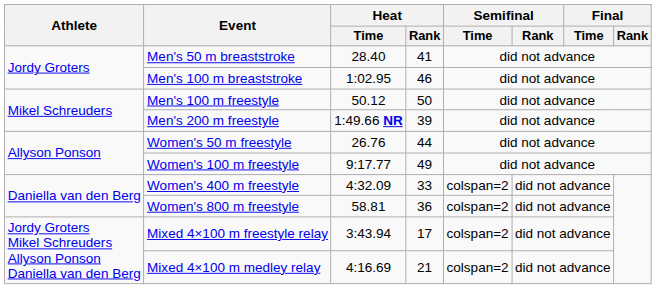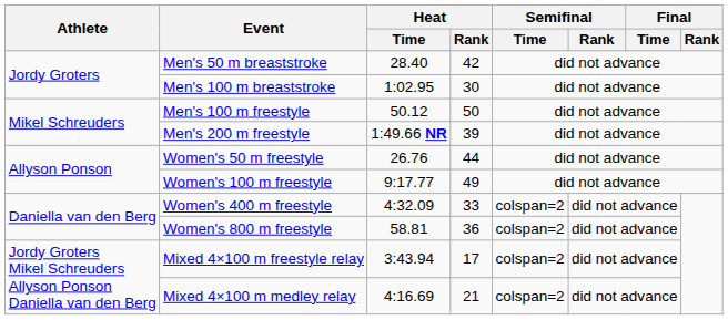Men's 50 m breaststroke | Heat / Rank: 41 -> 42
Men's 100 m breaststroke | Heat / Rank: 46 -> 30
